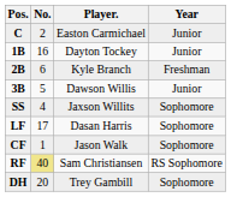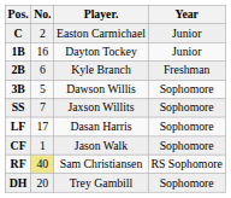3B | Year: Junior -> Sophomore
SS | No.: 4 -> 7
